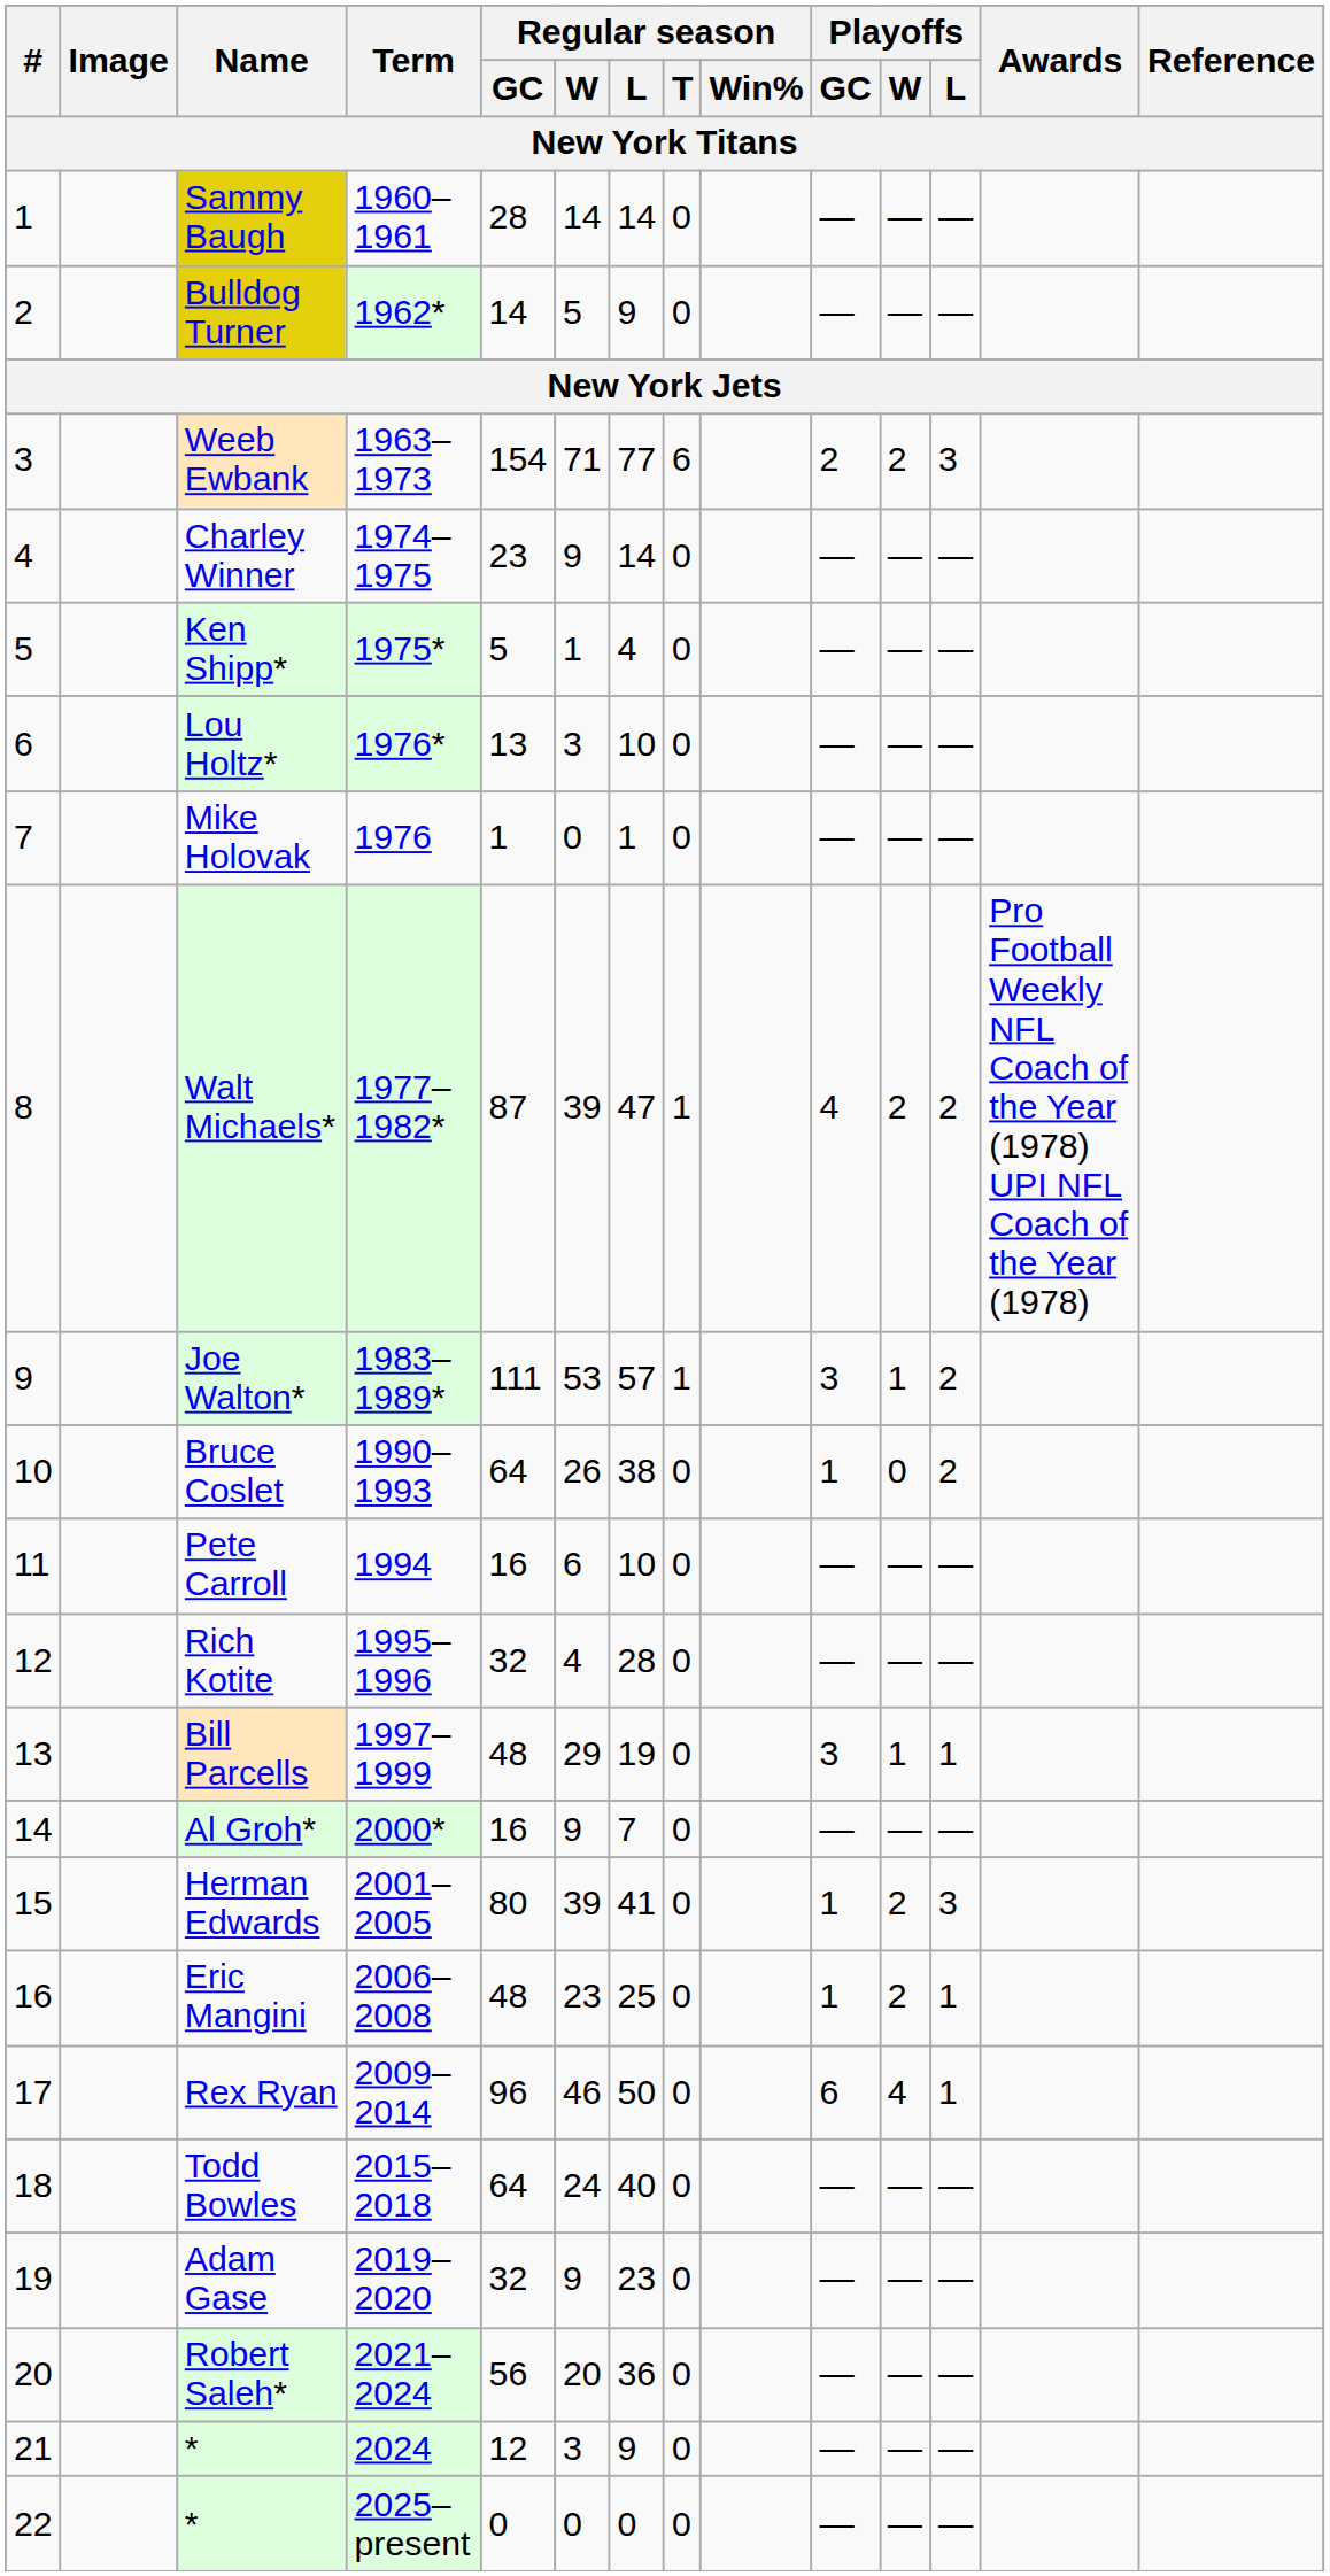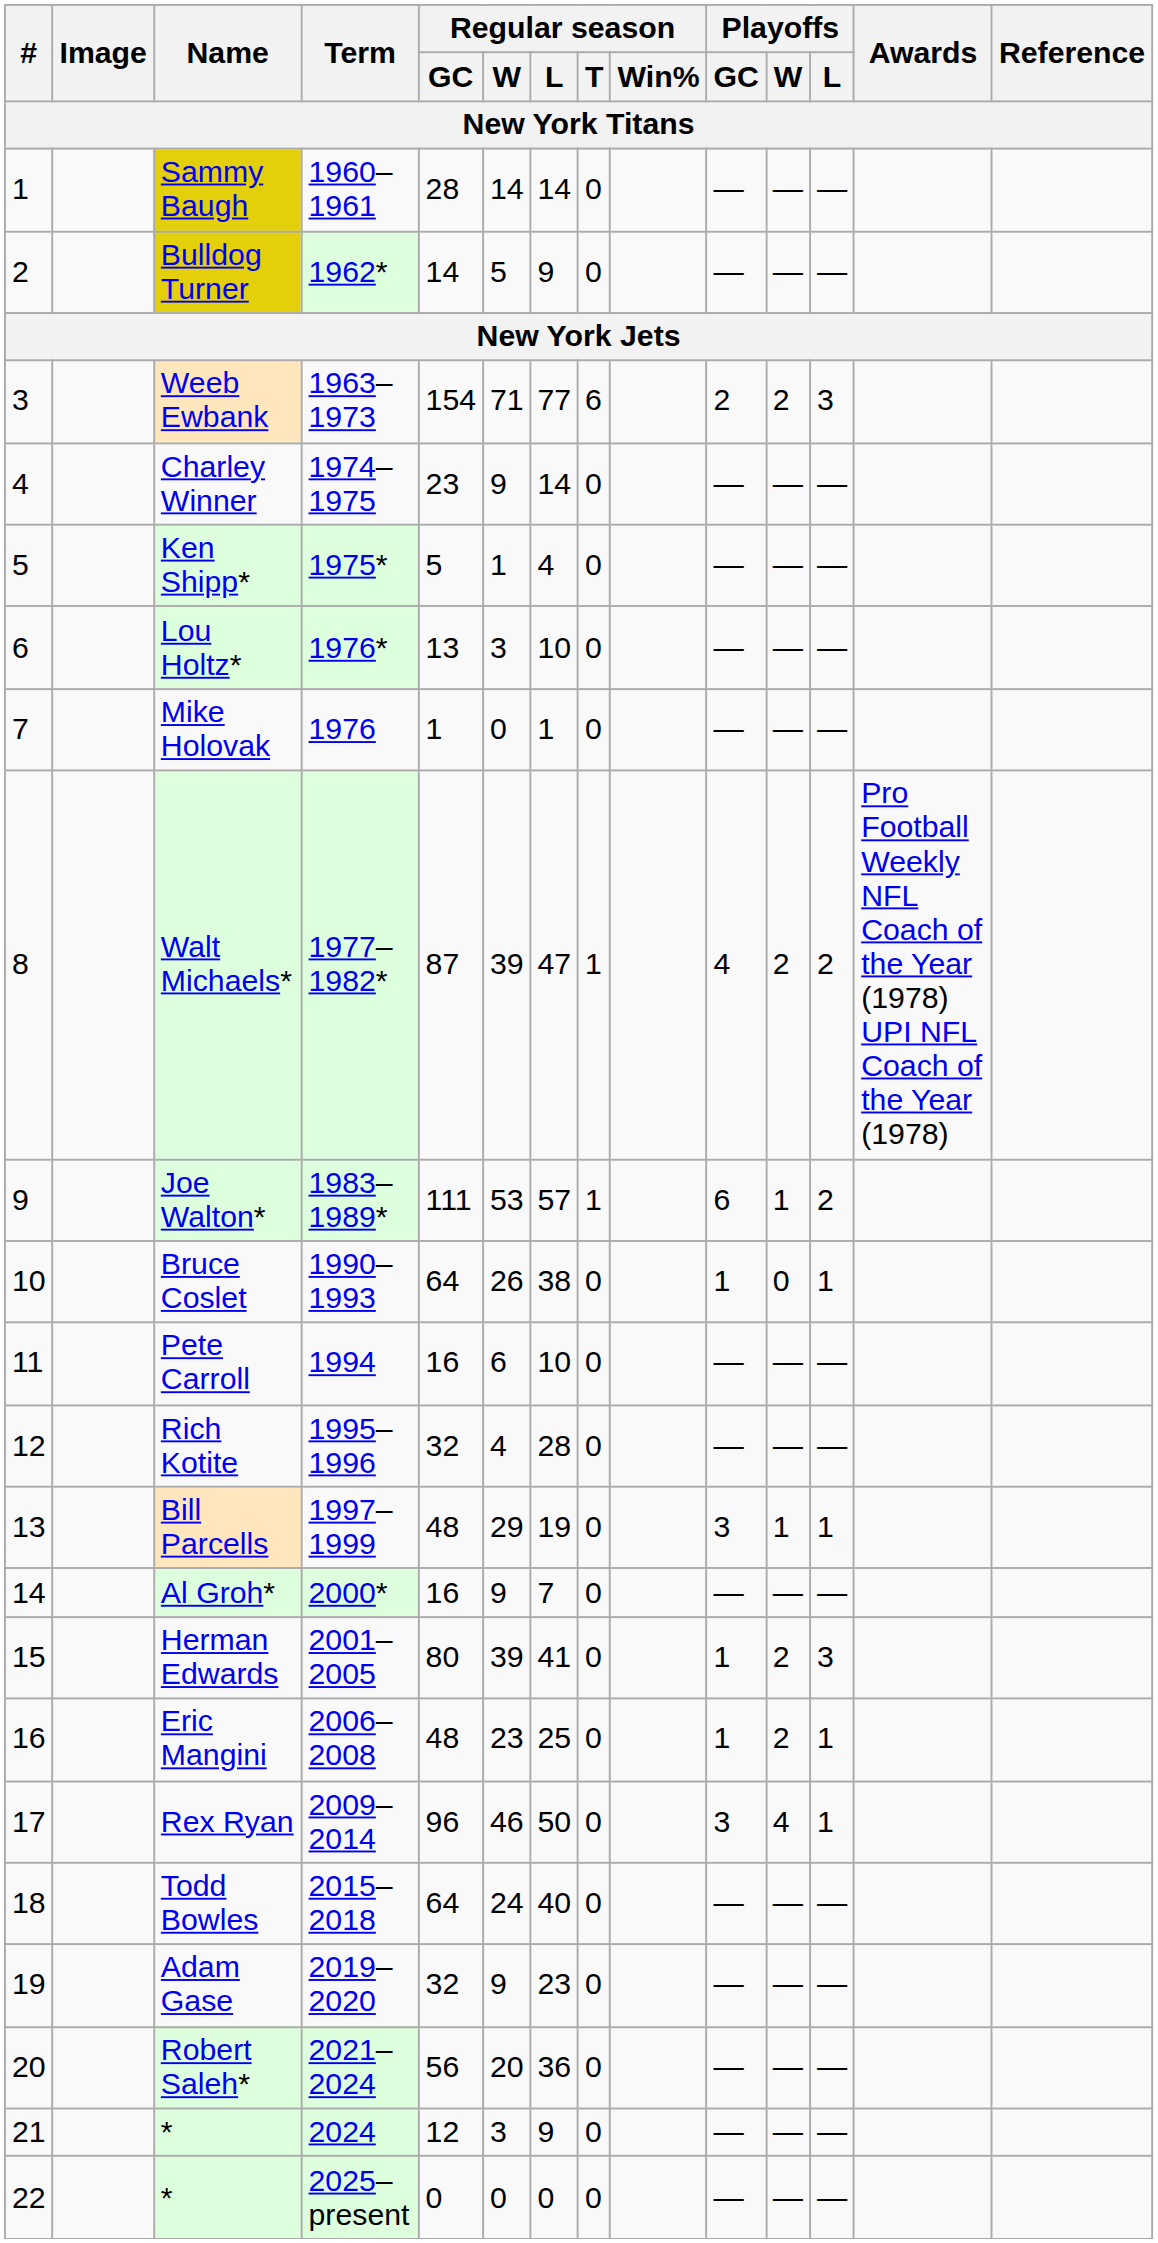Joe Walton* | Playoffs / GC: 3 -> 6
Bruce Coslet | Playoffs / L: 2 -> 1
Rex Ryan | Playoffs / GC: 6 -> 3
